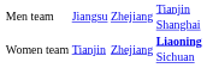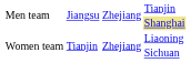Shanghai | column 4: no background -> khaki background
Liaoning | column 4: bold -> normal
